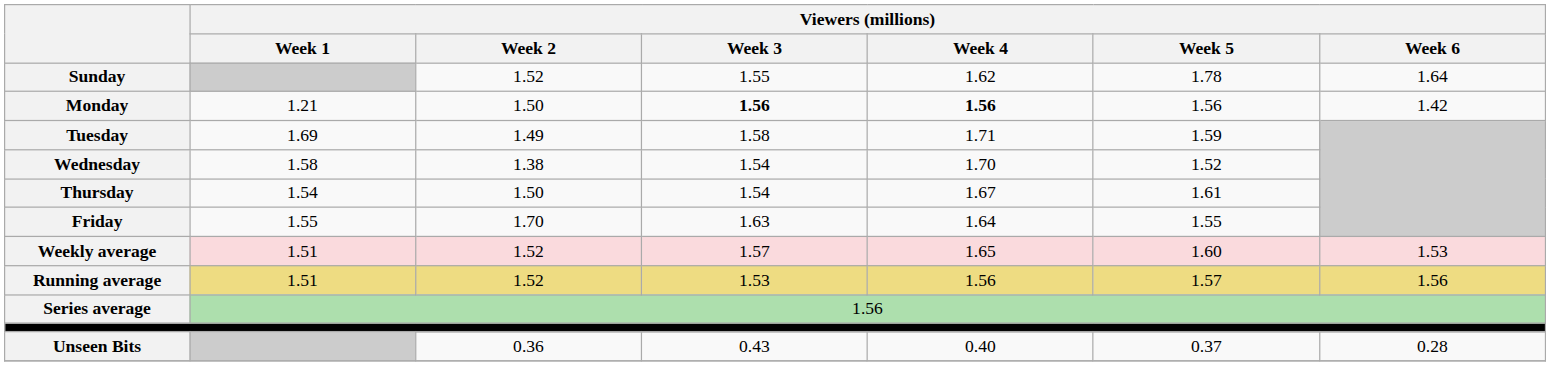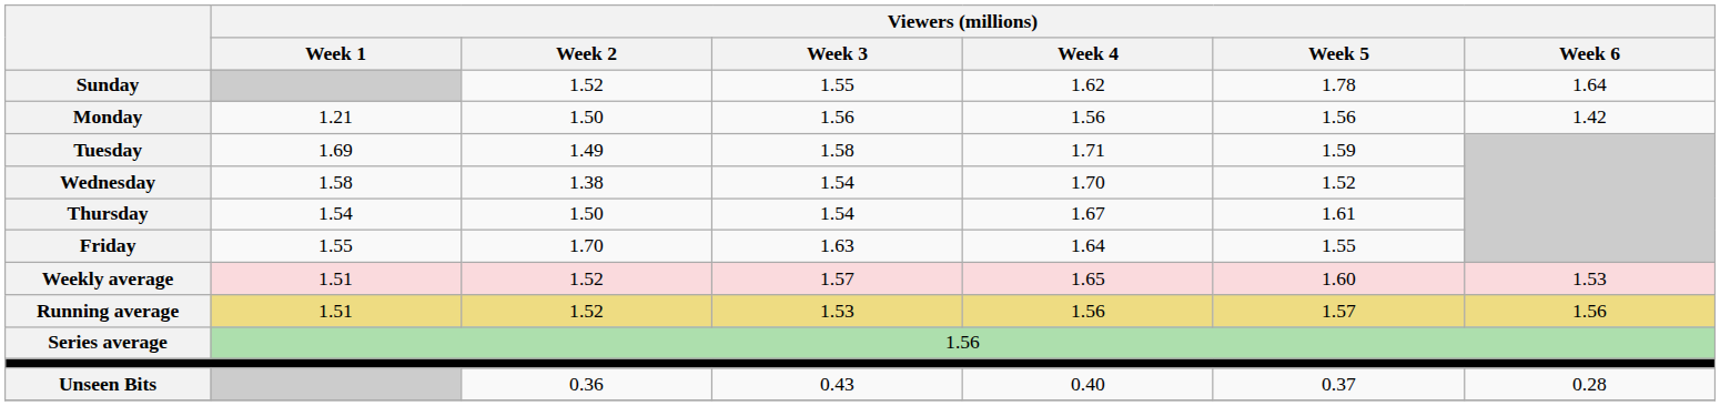Monday | Viewers (millions) / Week 3: bold -> normal
Monday | Viewers (millions) / Week 4: bold -> normal
